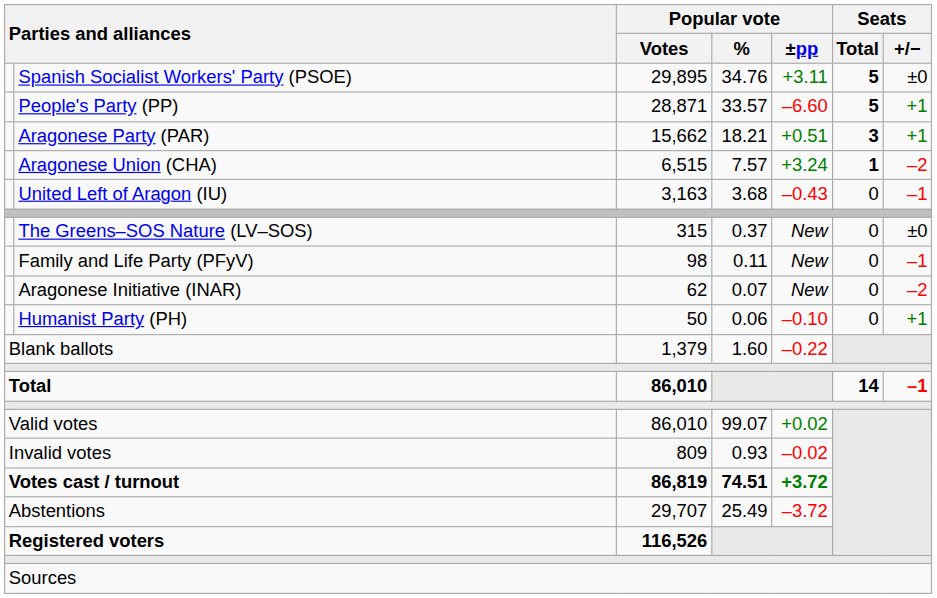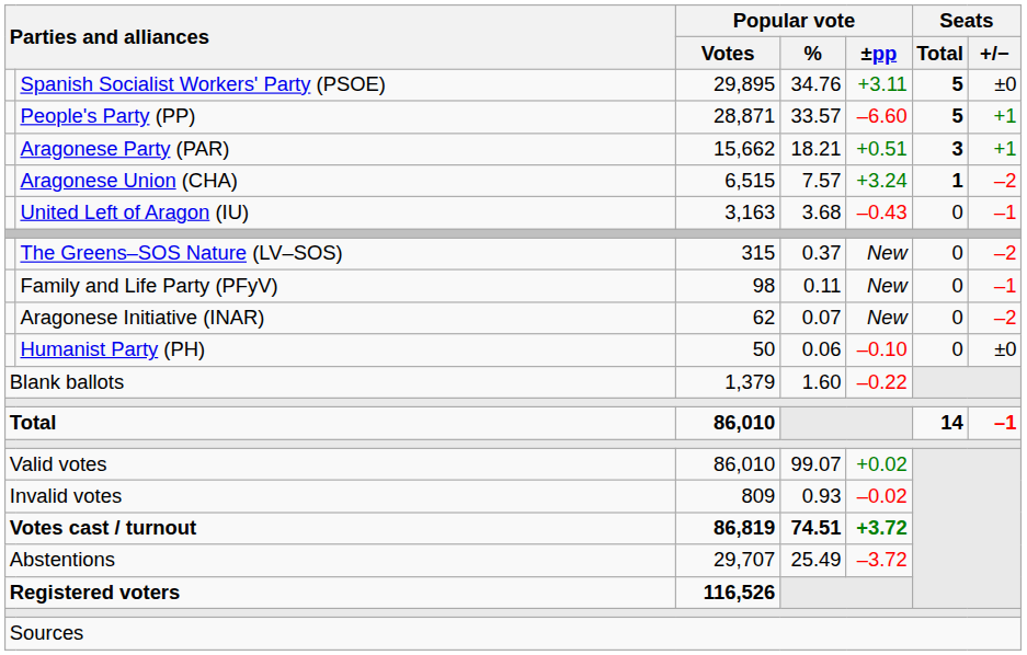The Greens–SOS Nature (LV–SOS) | Seats / +/−: ±0 -> –2
Humanist Party (PH) | Seats / +/−: +1 -> ±0
